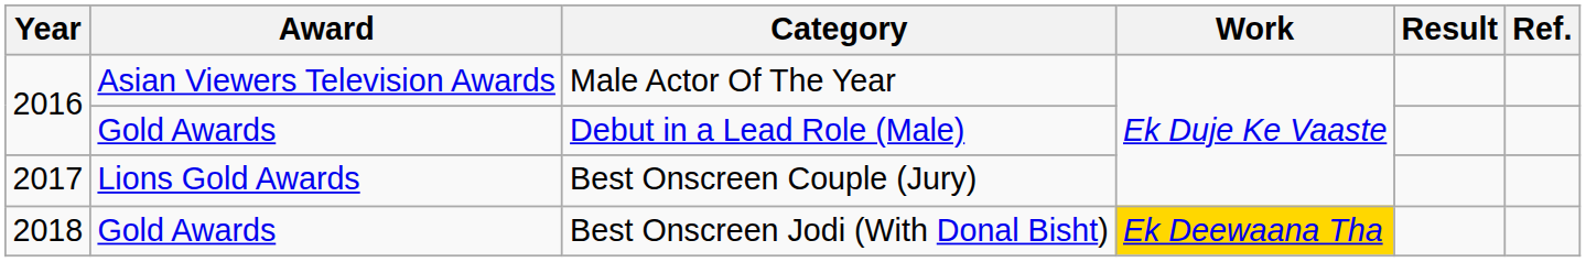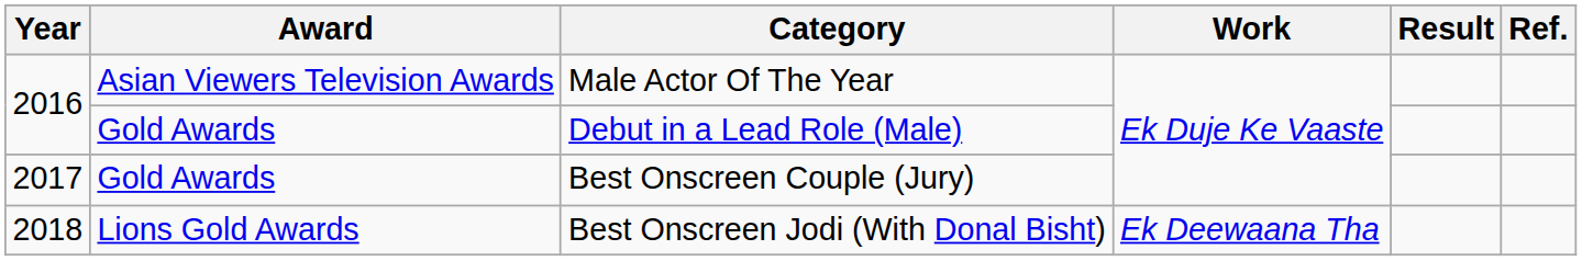Best Onscreen Couple (Jury) | Award: Lions Gold Awards -> Gold Awards
Best Onscreen Jodi (With Donal Bisht) | Award: Gold Awards -> Lions Gold Awards
Best Onscreen Jodi (With Donal Bisht) | Work: gold background -> no background
